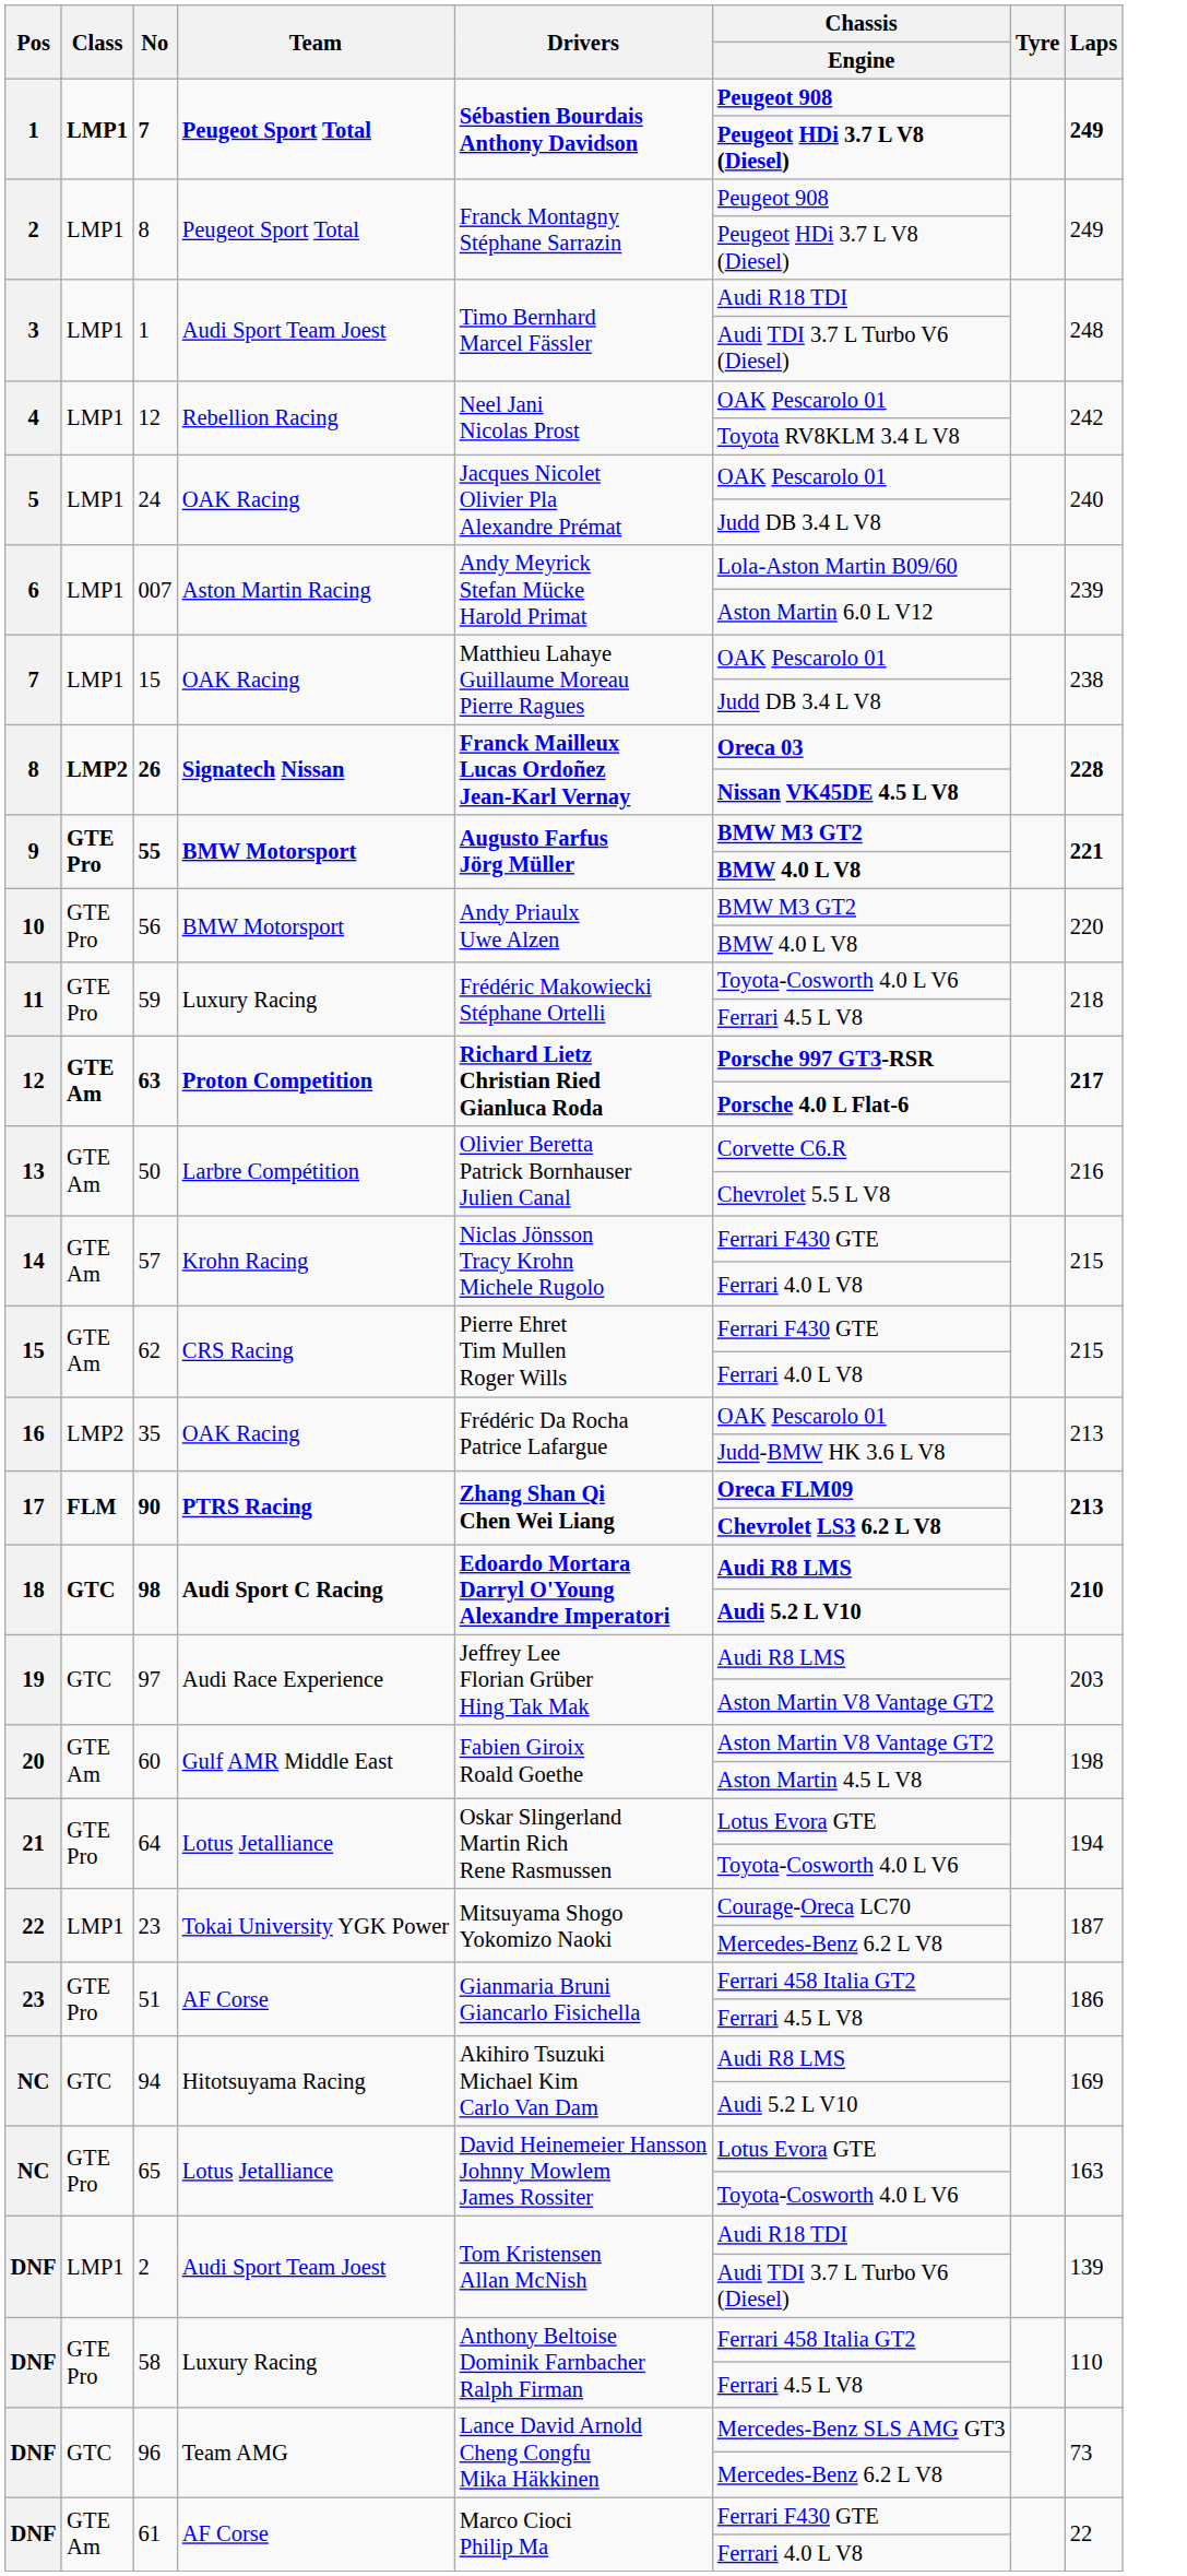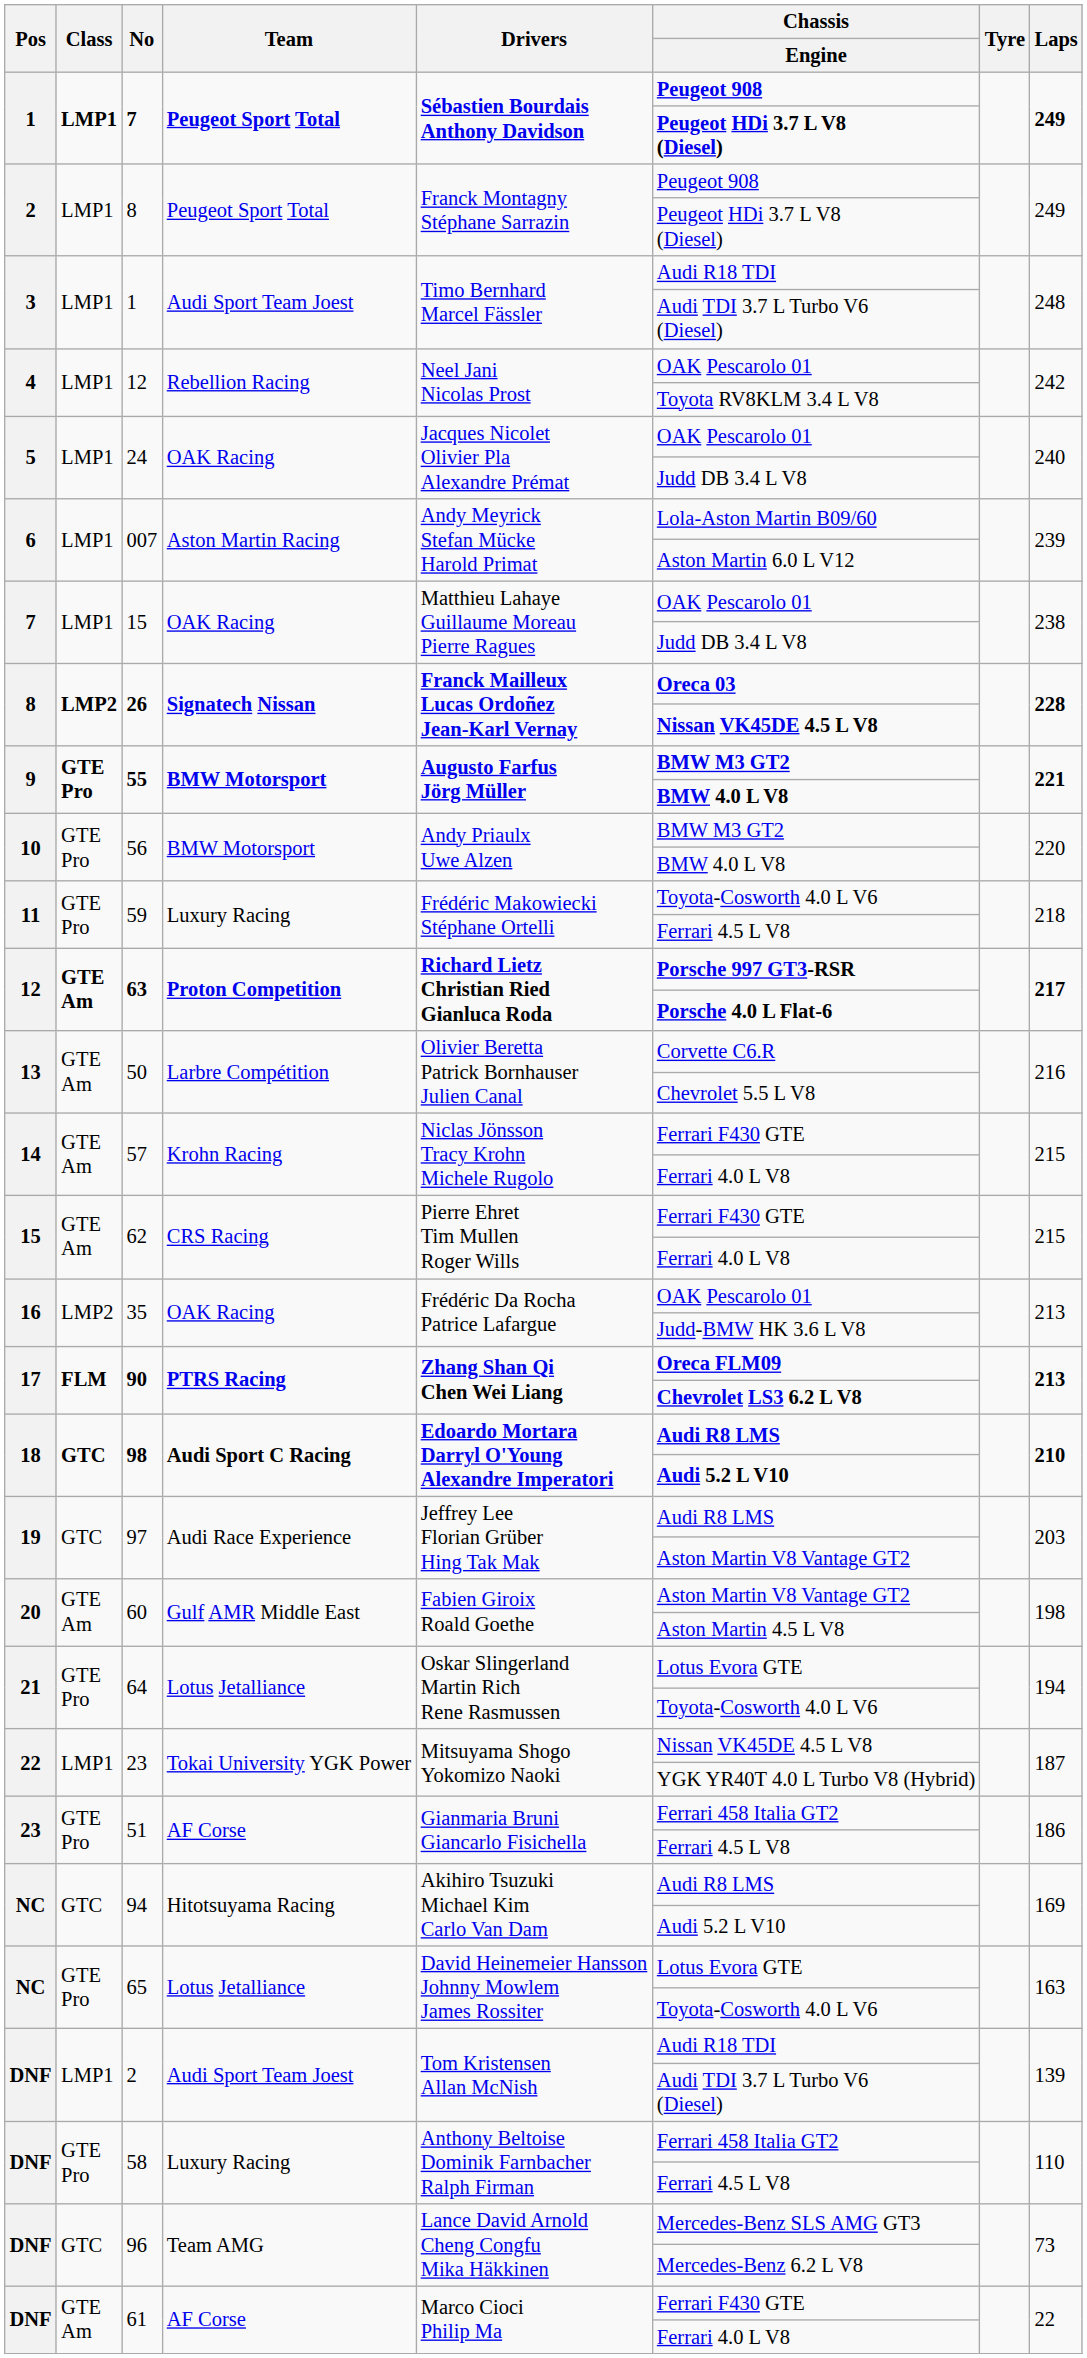row 45 | Chassis / Engine: Courage-Oreca LC70 -> Nissan VK45DE 4.5 L V8
row 46 | Chassis / Engine: Mercedes-Benz 6.2 L V8 -> YGK YR40T 4.0 L Turbo V8 (Hybrid)
